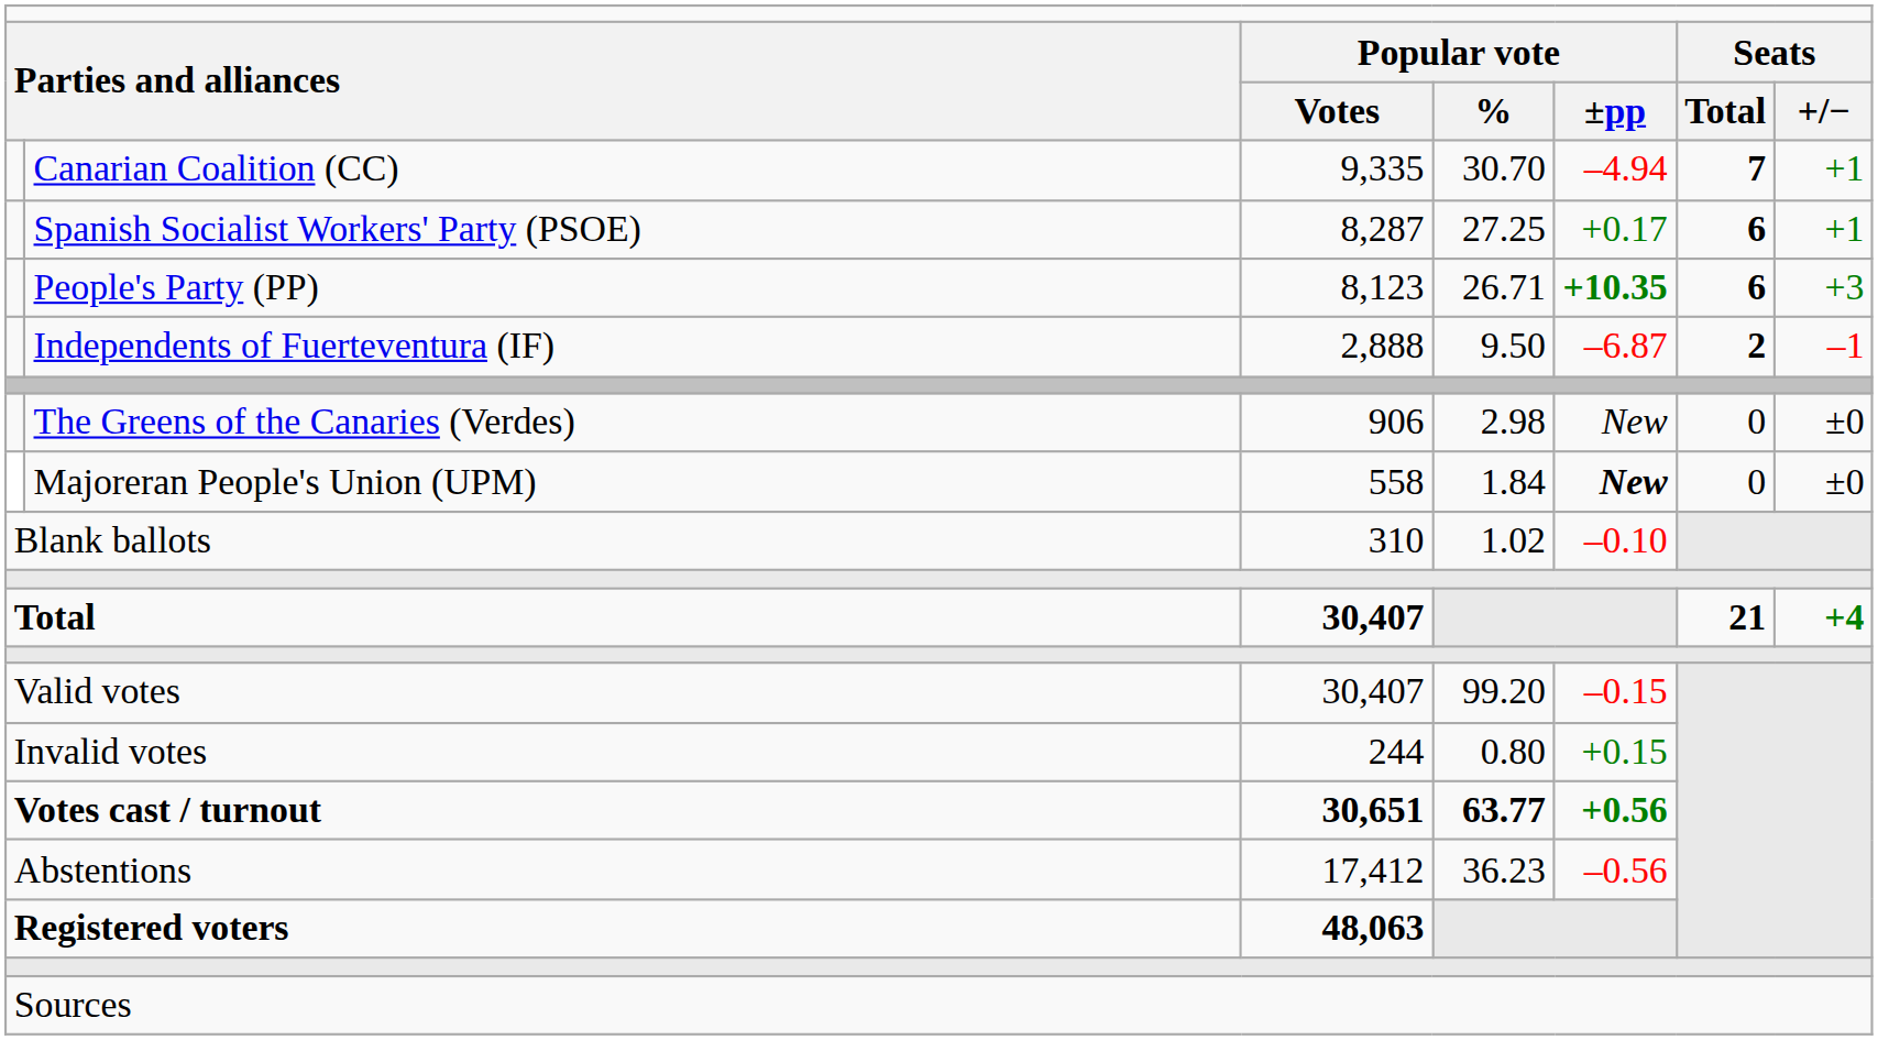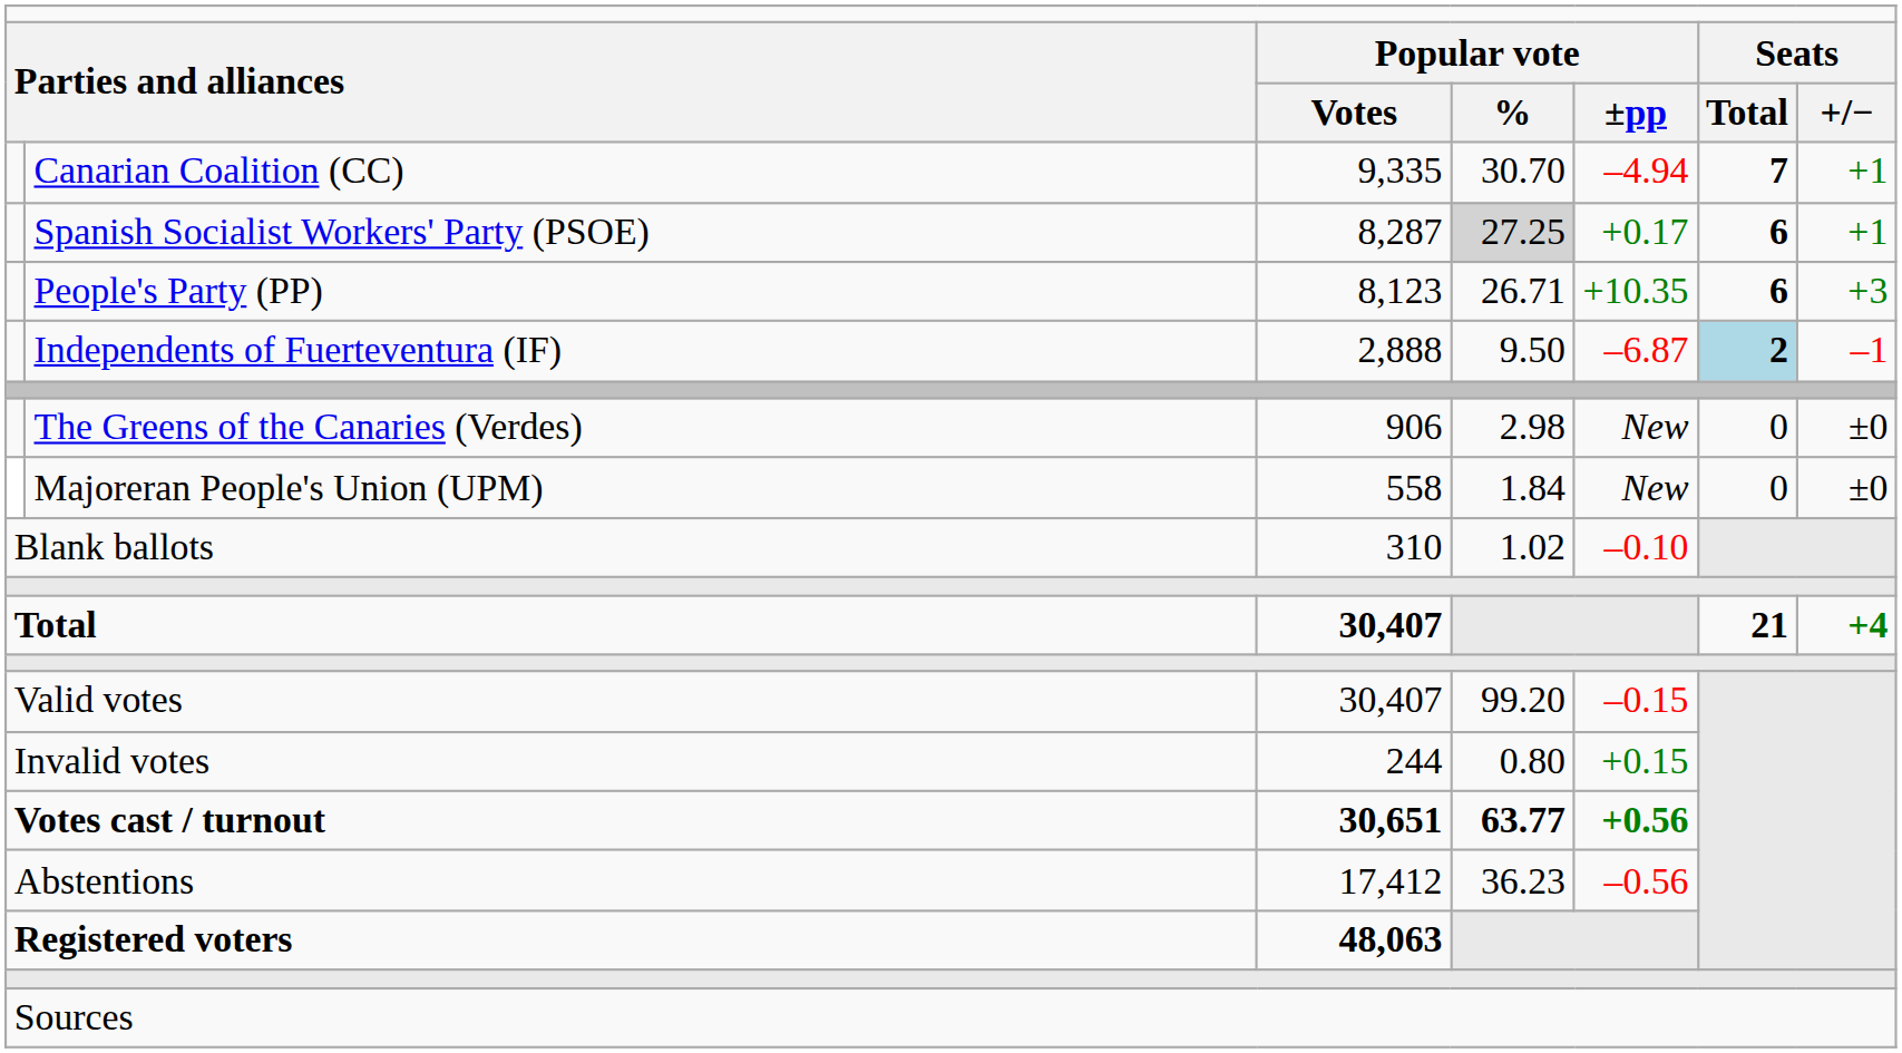Spanish Socialist Workers' Party (PSOE) | column 4: no background -> lightgrey background
People's Party (PP) | column 5: bold -> normal
Independents of Fuerteventura (IF) | column 6: no background -> lightblue background
Majoreran People's Union (UPM) | column 5: bold -> normal
